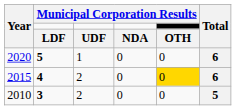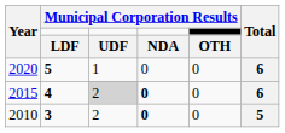2015 | column 3: no background -> lightgrey background
2015 | column 4: normal -> bold
2015 | column 5: gold background -> no background
2010 | column 4: normal -> bold
